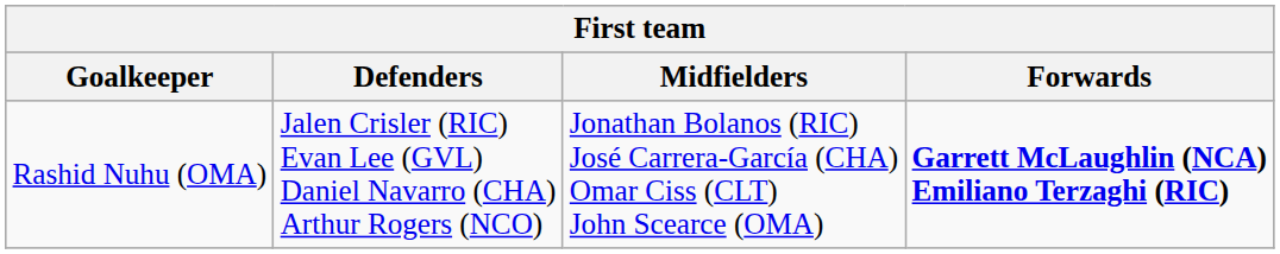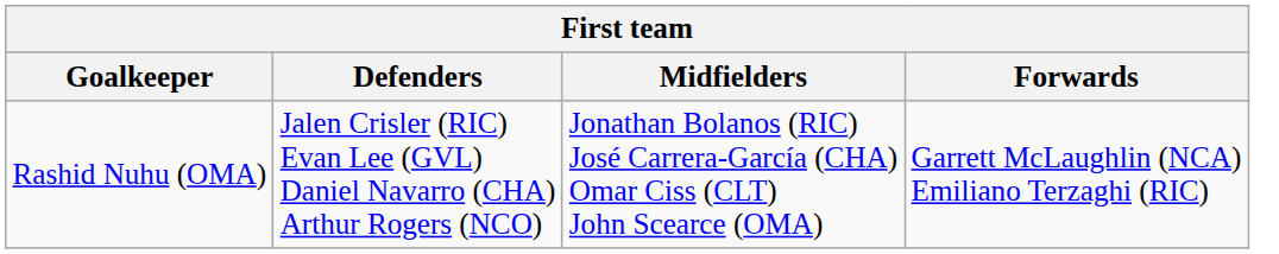Rashid Nuhu (OMA) | Forwards: bold -> normal
